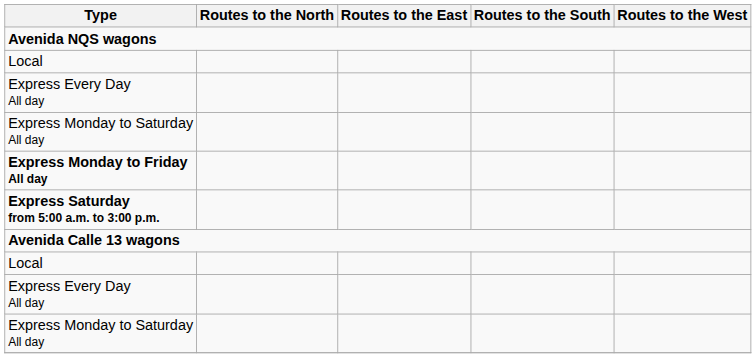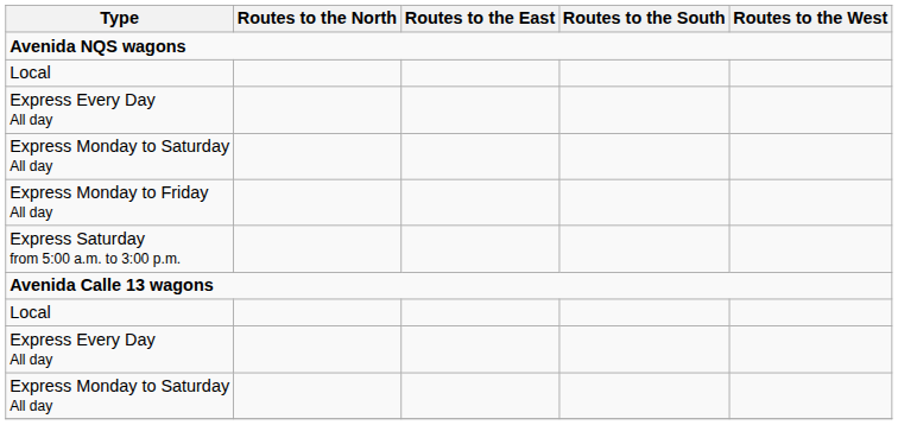Express Monday to Friday All day | Type: bold -> normal
Express Saturday from 5:00 a.m. to 3:00 p.m. | Type: bold -> normal
